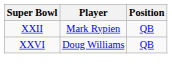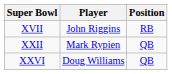+ row: XVII | John Riggins | RB
